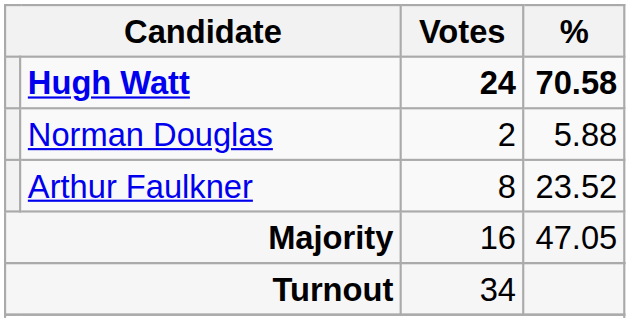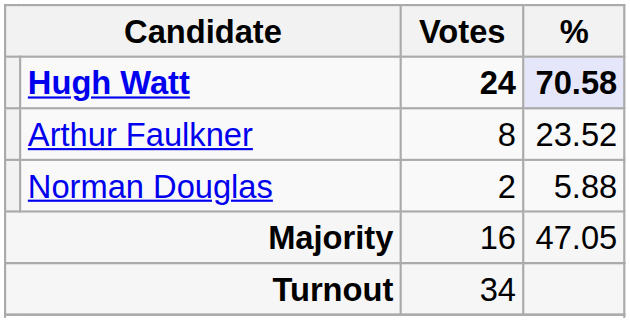Hugh Watt | %: no background -> lavender background
rows swapped: Arthur Faulkner <-> Norman Douglas
